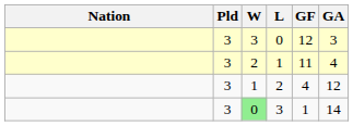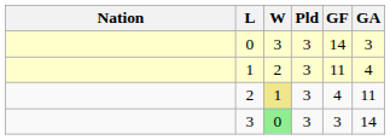columns swapped: Pld <-> L
row 2 | GF: 12 -> 14
row 4 | W: no background -> khaki background
row 4 | GA: 12 -> 11
row 5 | GF: 1 -> 3
